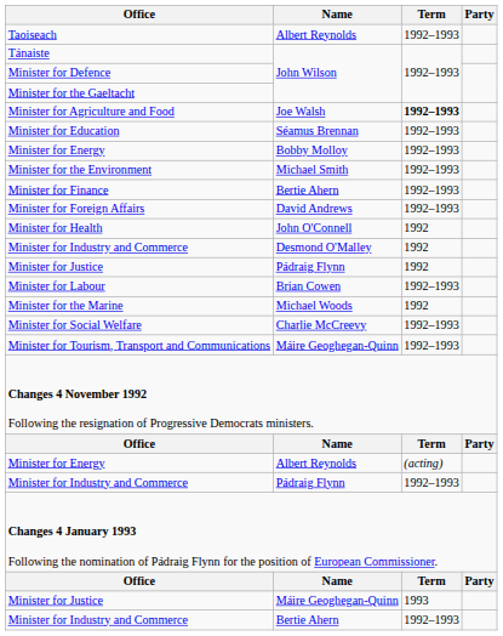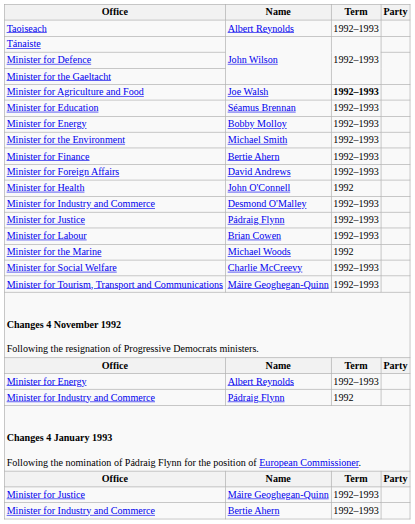Minister for Industry and Commerce / Desmond O'Malley | Term: 1992 -> 1992–1993
Minister for Justice / Pádraig Flynn | Term: 1992 -> 1992–1993
Minister for Energy / Albert Reynolds | Term: (acting) -> 1992–1993
Minister for Industry and Commerce / Pádraig Flynn | Term: 1992–1993 -> 1992
Minister for Justice / Máire Geoghegan-Quinn | Term: 1993 -> 1992–1993
